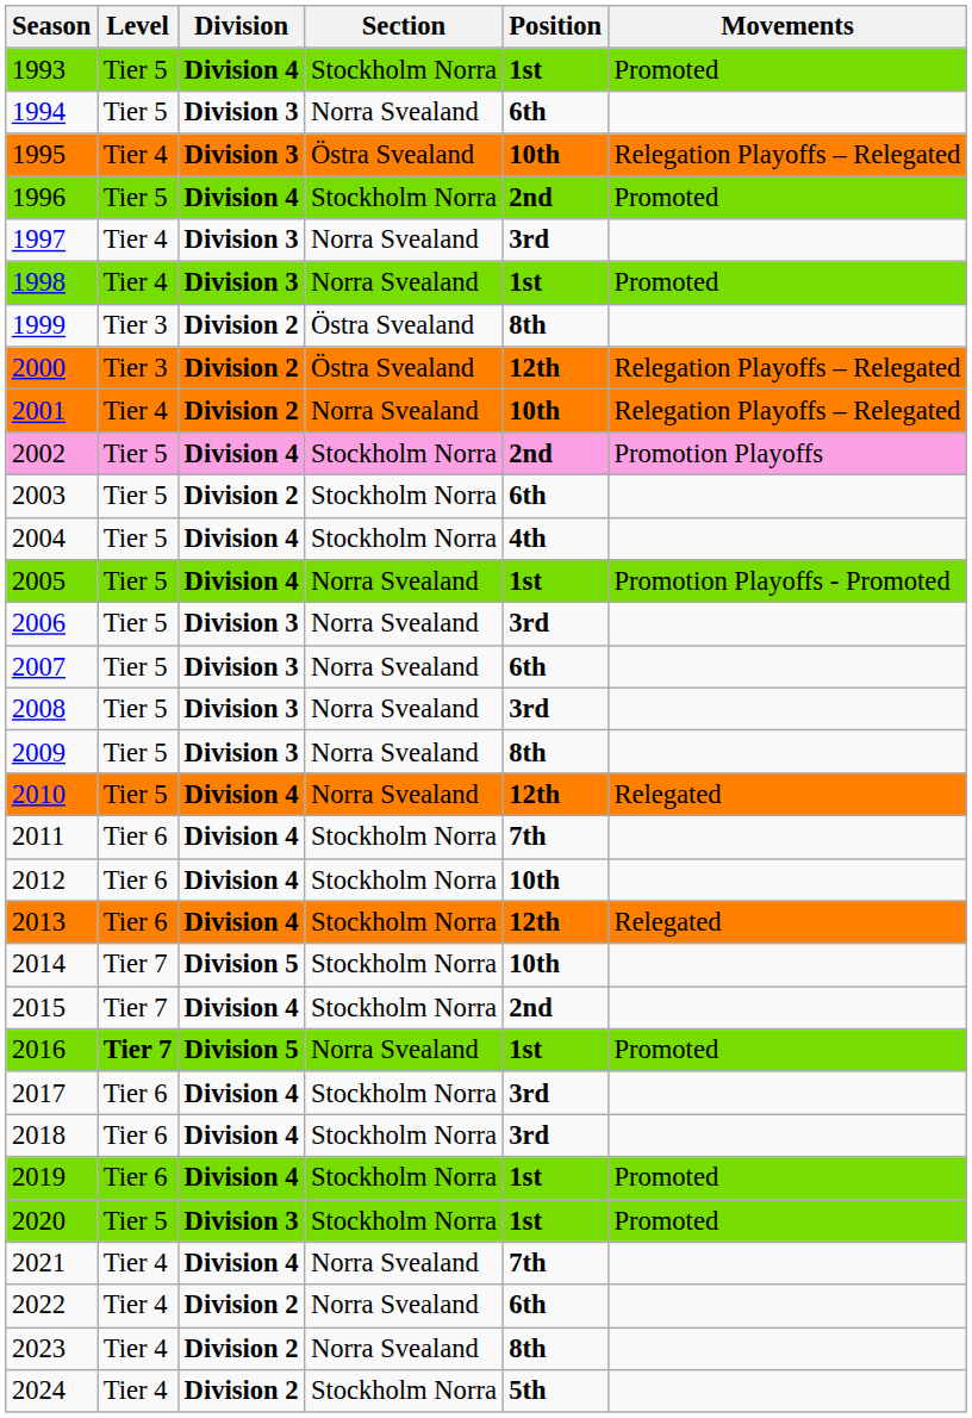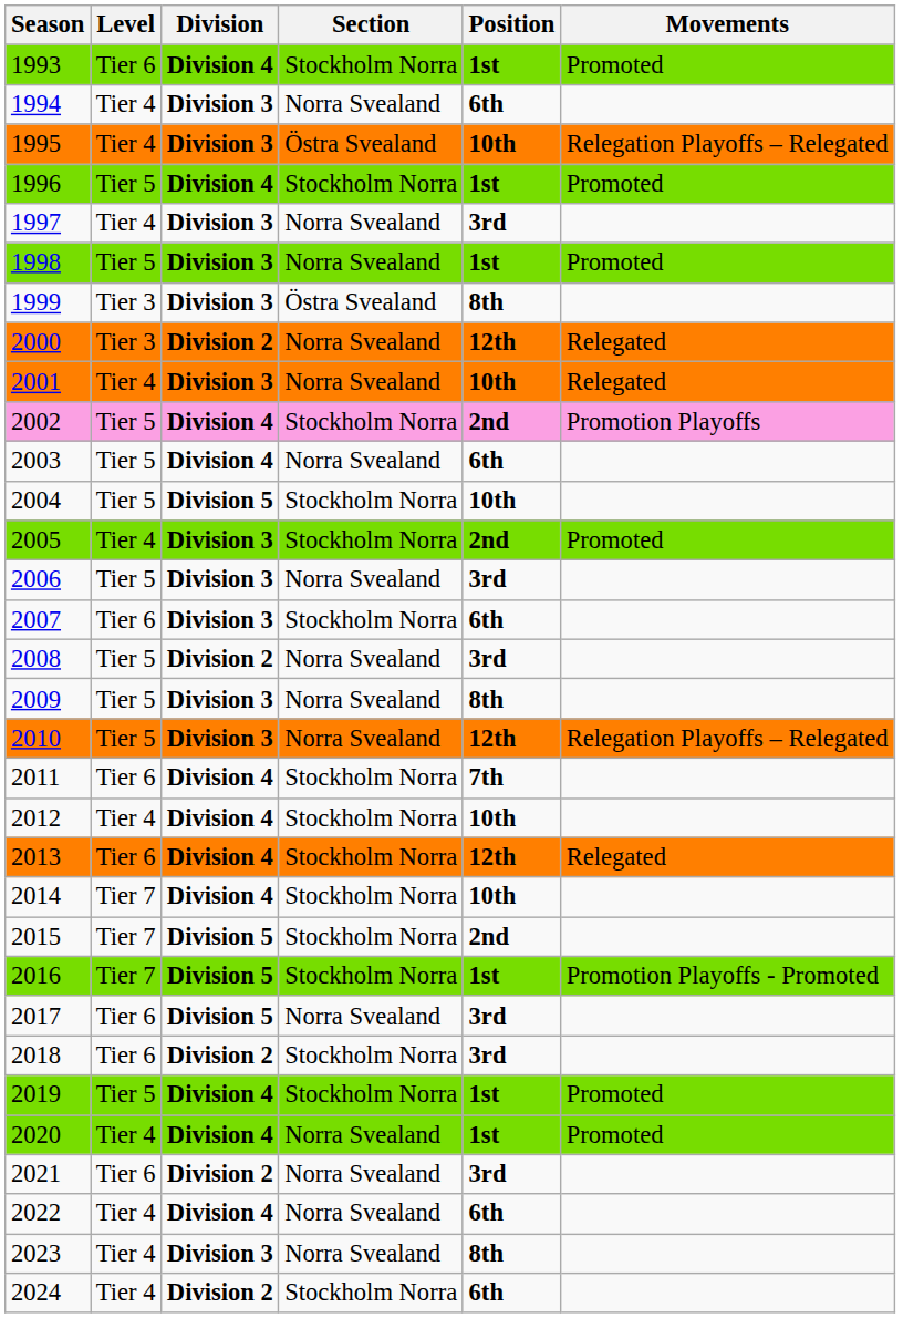1993 | Level: Tier 5 -> Tier 6
1994 | Level: Tier 5 -> Tier 4
1996 | Position: 2nd -> 1st
1998 | Level: Tier 4 -> Tier 5
1999 | Division: Division 2 -> Division 3
2000 | Section: Östra Svealand -> Norra Svealand
2000 | Movements: Relegation Playoffs – Relegated -> Relegated
2001 | Division: Division 2 -> Division 3
2001 | Movements: Relegation Playoffs – Relegated -> Relegated
2003 | Division: Division 2 -> Division 4
2003 | Section: Stockholm Norra -> Norra Svealand
2004 | Division: Division 4 -> Division 5
2004 | Position: 4th -> 10th
2005 | Level: Tier 5 -> Tier 4
2005 | Division: Division 4 -> Division 3
2005 | Section: Norra Svealand -> Stockholm Norra
2005 | Position: 1st -> 2nd
2005 | Movements: Promotion Playoffs - Promoted -> Promoted
2007 | Level: Tier 5 -> Tier 6
2007 | Section: Norra Svealand -> Stockholm Norra
2008 | Division: Division 3 -> Division 2
2010 | Division: Division 4 -> Division 3
2010 | Movements: Relegated -> Relegation Playoffs – Relegated
2012 | Level: Tier 6 -> Tier 4
2014 | Division: Division 5 -> Division 4
2015 | Division: Division 4 -> Division 5
2016 | Level: bold -> normal
2016 | Section: Norra Svealand -> Stockholm Norra
2016 | Movements: Promoted -> Promotion Playoffs - Promoted
2017 | Division: Division 4 -> Division 5
2017 | Section: Stockholm Norra -> Norra Svealand
2018 | Division: Division 4 -> Division 2
2019 | Level: Tier 6 -> Tier 5
2020 | Level: Tier 5 -> Tier 4
2020 | Division: Division 3 -> Division 4
2020 | Section: Stockholm Norra -> Norra Svealand
2021 | Level: Tier 4 -> Tier 6
2021 | Division: Division 4 -> Division 2
2021 | Position: 7th -> 3rd
2022 | Division: Division 2 -> Division 4
2023 | Division: Division 2 -> Division 3
2024 | Position: 5th -> 6th
